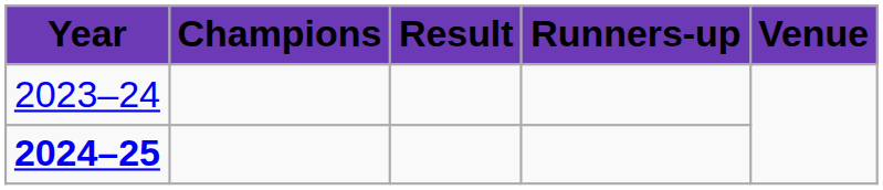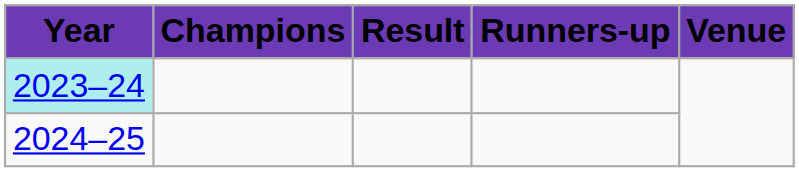2023–24 | Year: no background -> paleturquoise background
2024–25 | Year: bold -> normal
